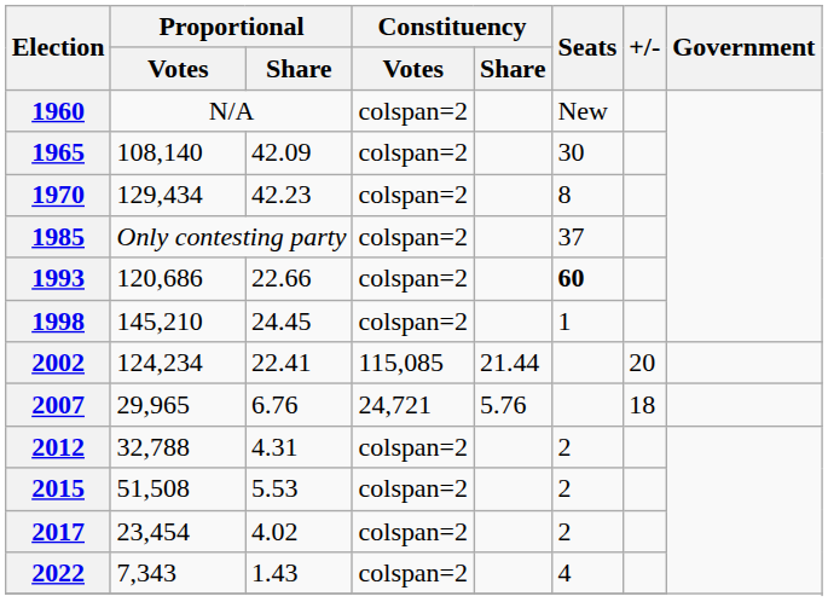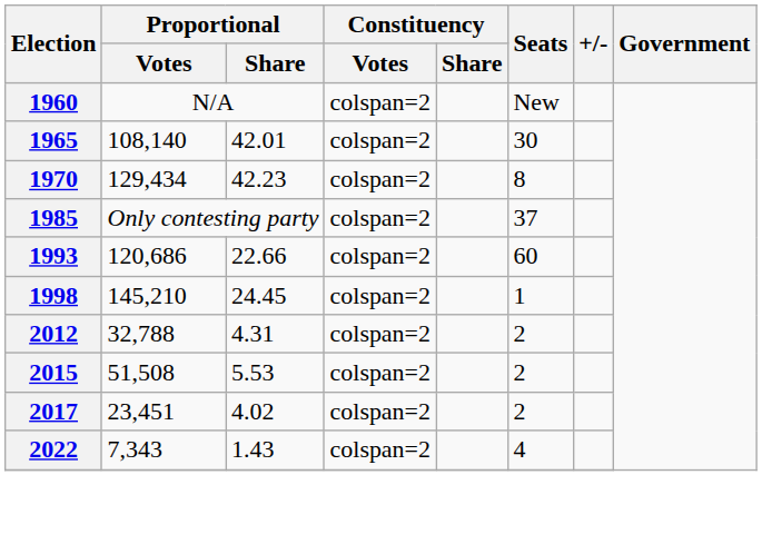1965 | Proportional / Share: 42.09 -> 42.01
1993 | Seats: bold -> normal
- row: 2002 | 124,234 | 22.41 | 115,085 | 21.44 | 20
- row: 2007 | 29,965 | 6.76 | 24,721 | 5.76 | 18
2017 | Proportional / Votes: 23,454 -> 23,451
